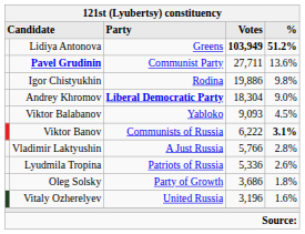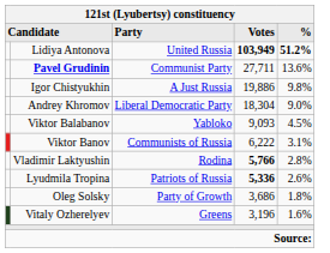Lidiya Antonova | Party: Greens -> United Russia
Igor Chistyukhin | Party: Rodina -> A Just Russia
Andrey Khromov | Party: bold -> normal
Viktor Banov | %: bold -> normal
Vladimir Laktyushin | Party: A Just Russia -> Rodina
Vladimir Laktyushin | Votes: normal -> bold
Lyudmila Tropina | Votes: normal -> bold
Vitaly Ozherelyev | Party: United Russia -> Greens
